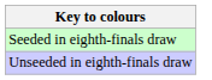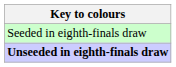row 3 | column 1: normal -> bold
